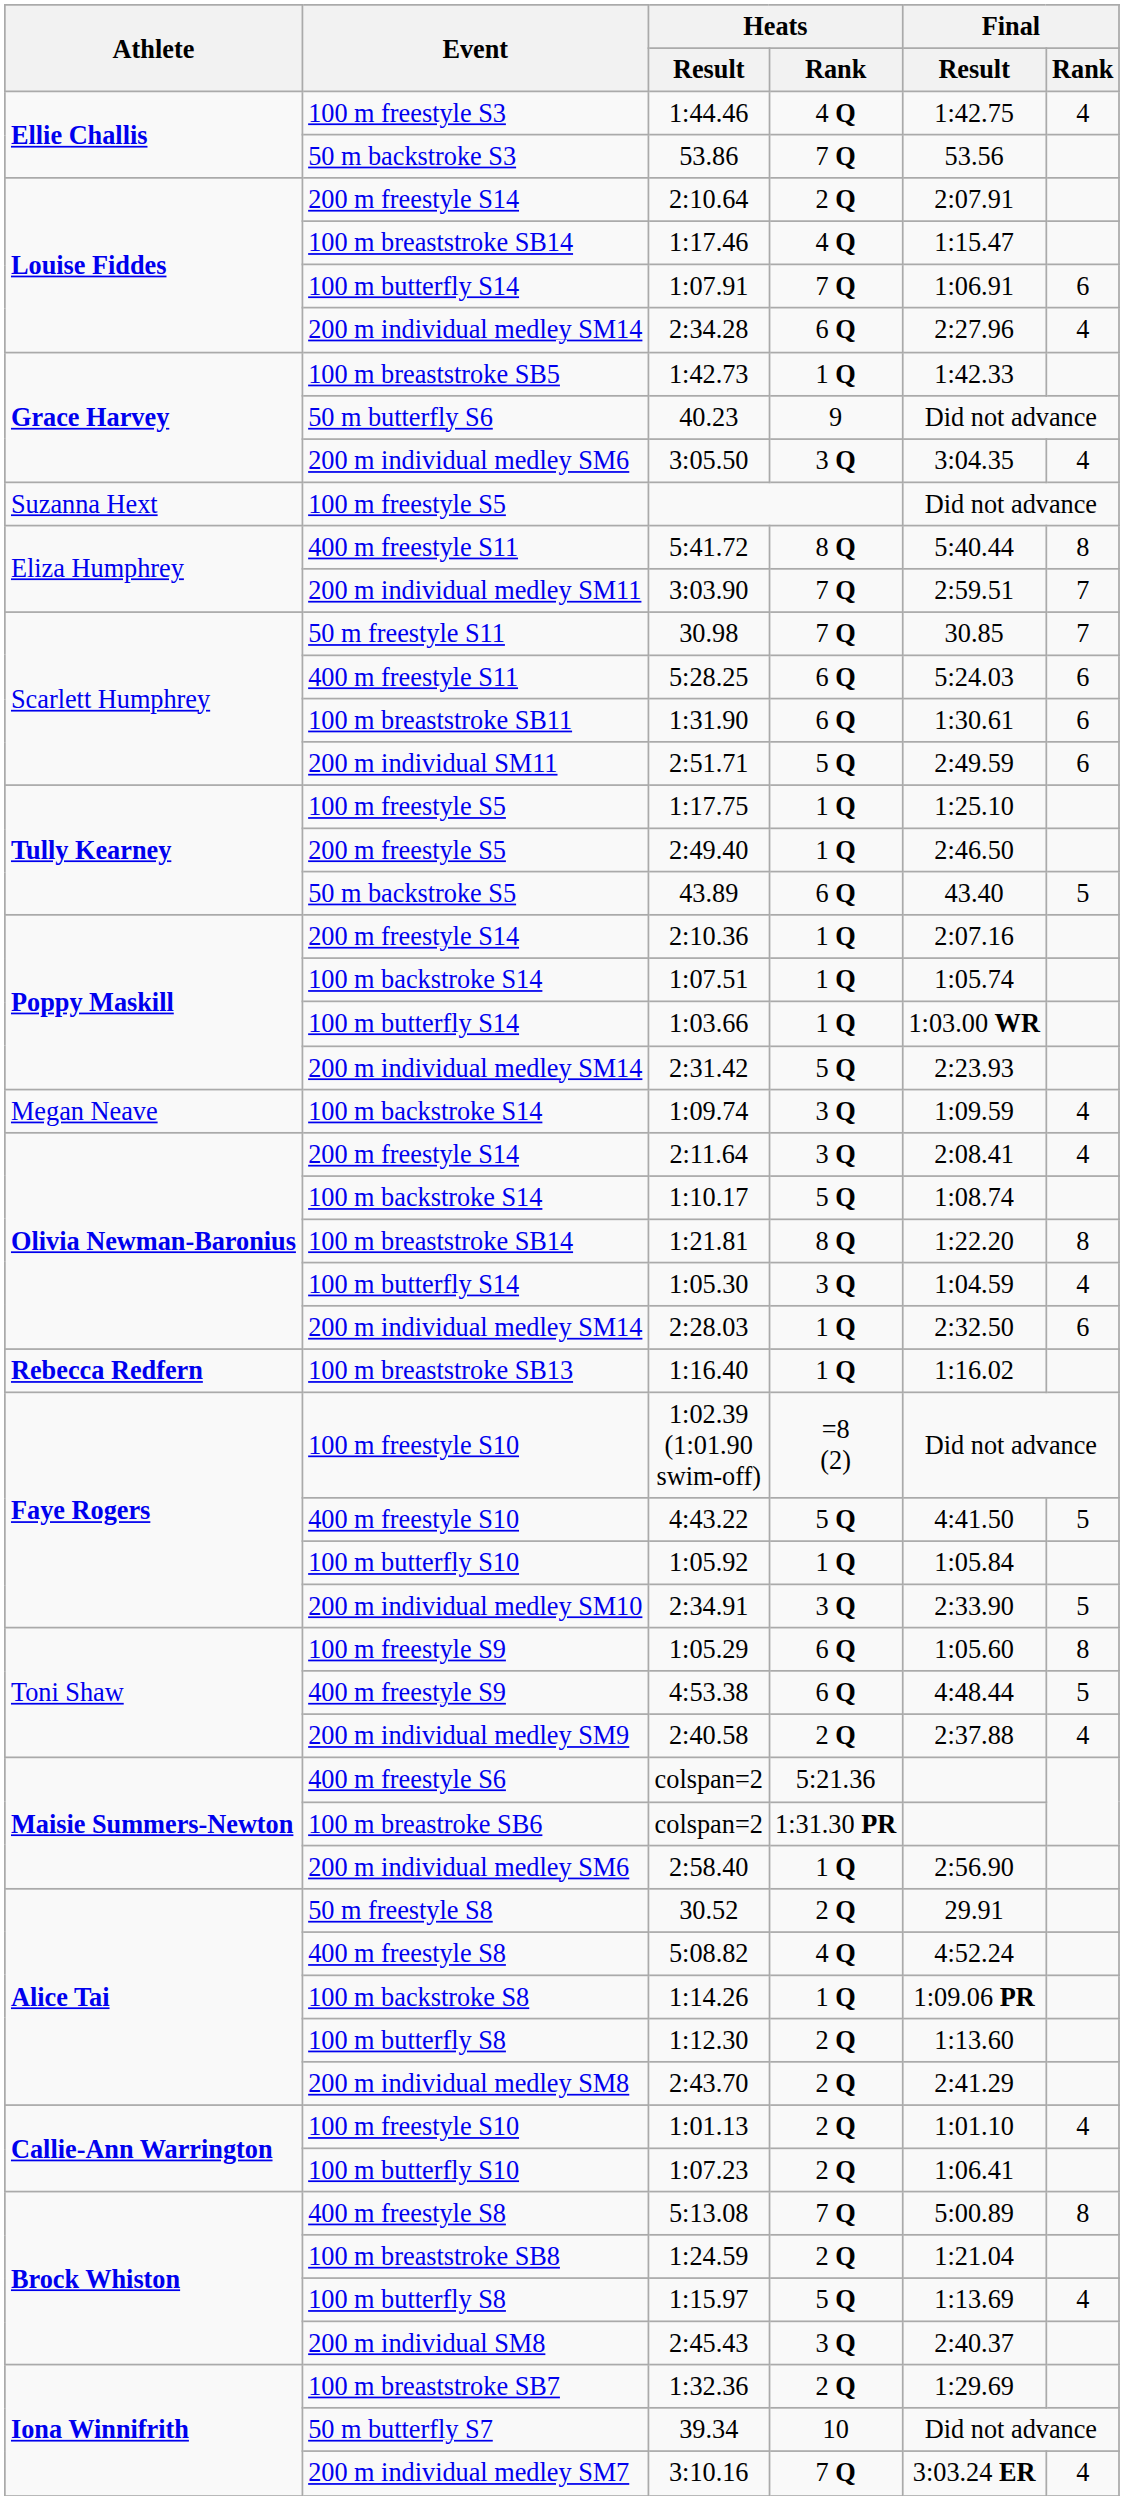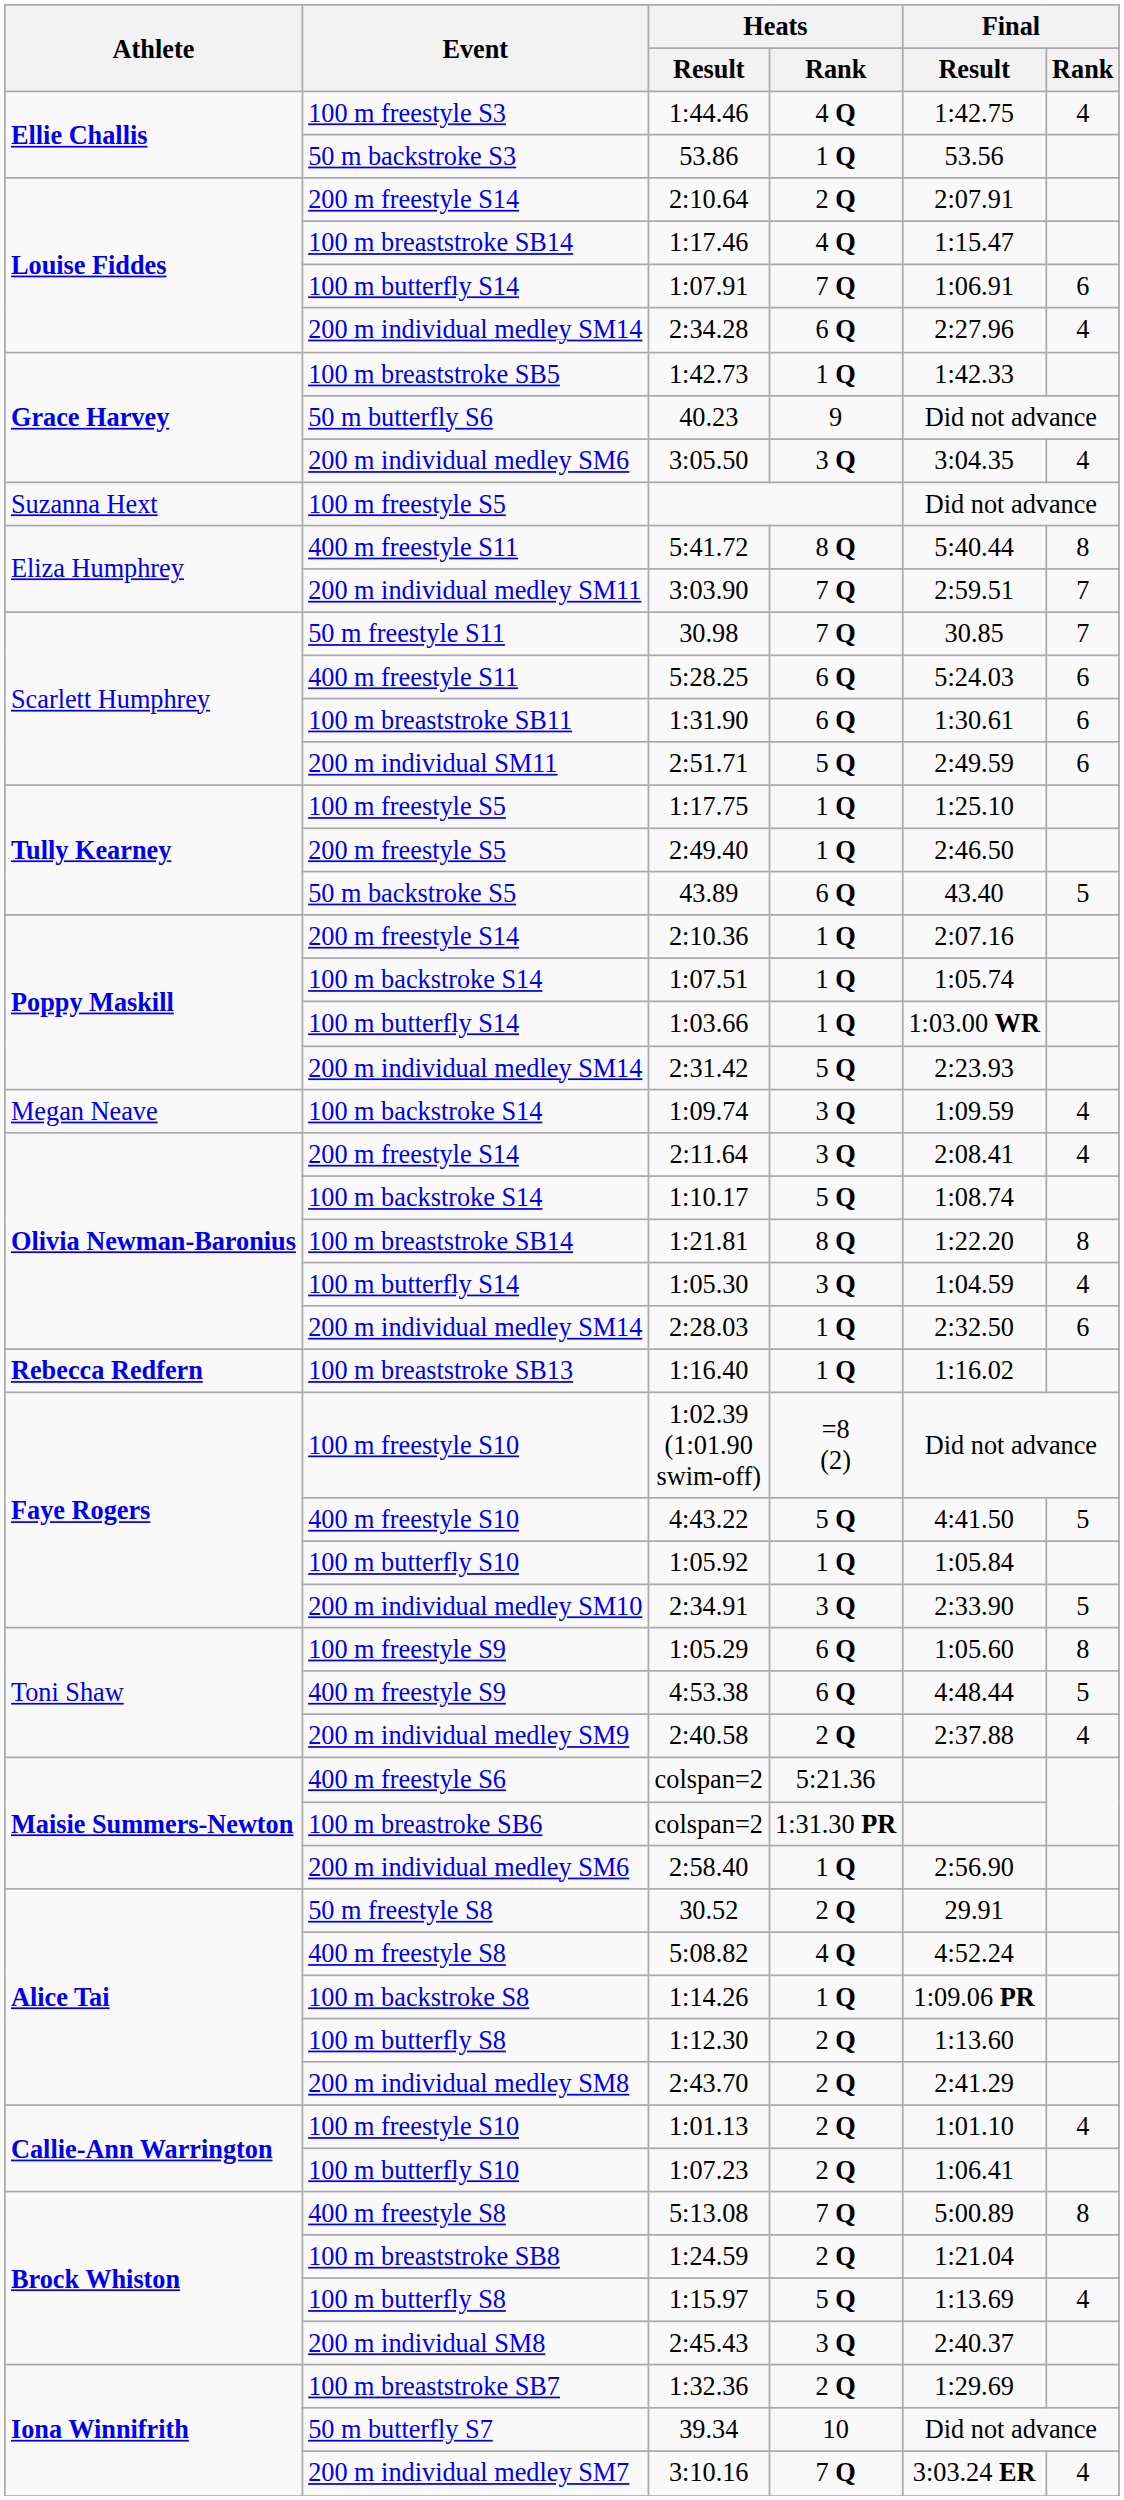53.86 | Heats / Rank: 7 Q -> 1 Q
